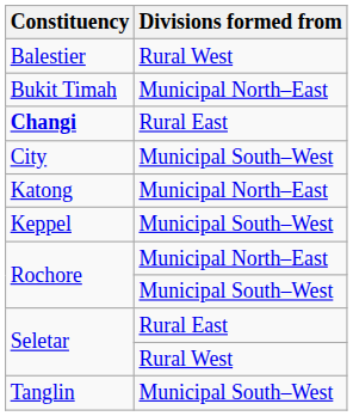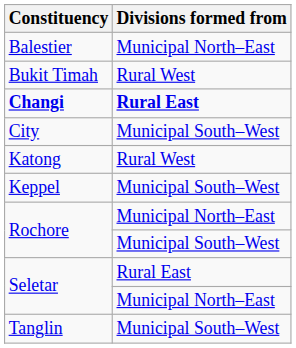row 2 | Divisions formed from: Rural West -> Municipal North–East
row 3 | Divisions formed from: Municipal North–East -> Rural West
row 4 | Divisions formed from: normal -> bold
row 6 | Divisions formed from: Municipal North–East -> Rural West
row 11 | Divisions formed from: Rural West -> Municipal North–East
